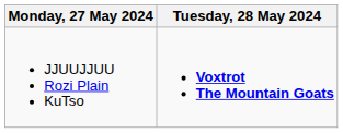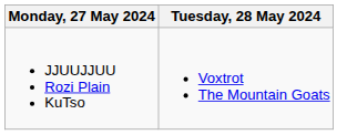JJUUJJUU Rozi Plain KuTso | Tuesday, 28 May 2024: bold -> normal
